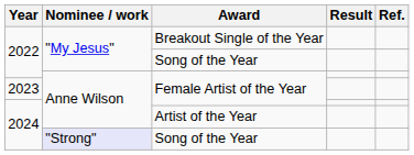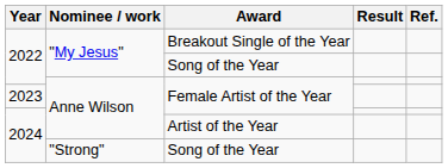2024 / Song of the Year | Nominee / work: lavender background -> no background
